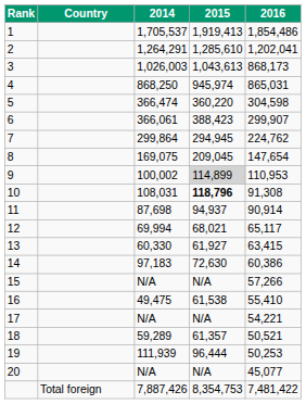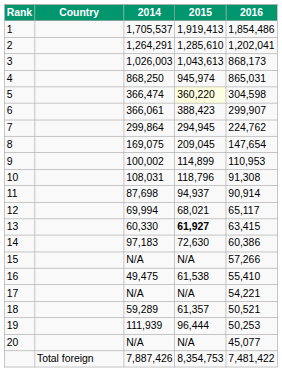5 | 2015: no background -> lightyellow background
9 | 2015: lightgrey background -> no background
10 | 2015: bold -> normal
13 | 2015: normal -> bold
